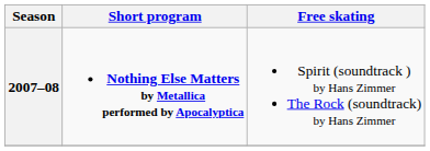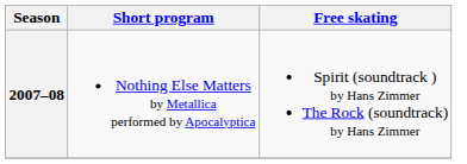2007–08 | Short program: bold -> normal
